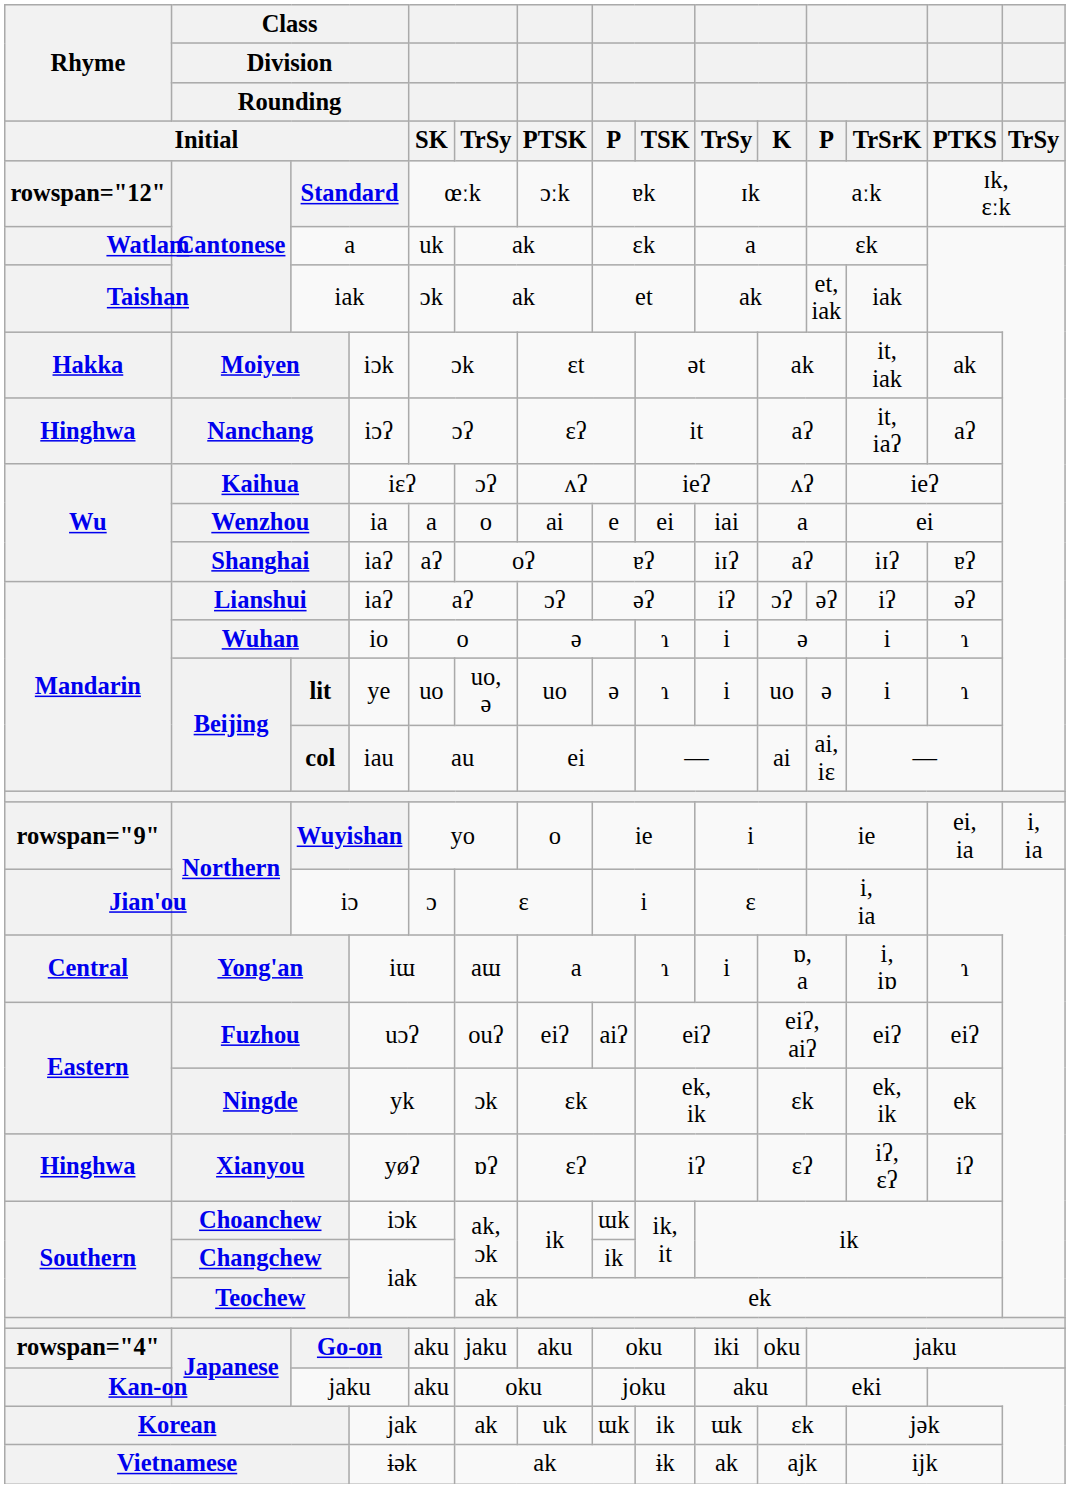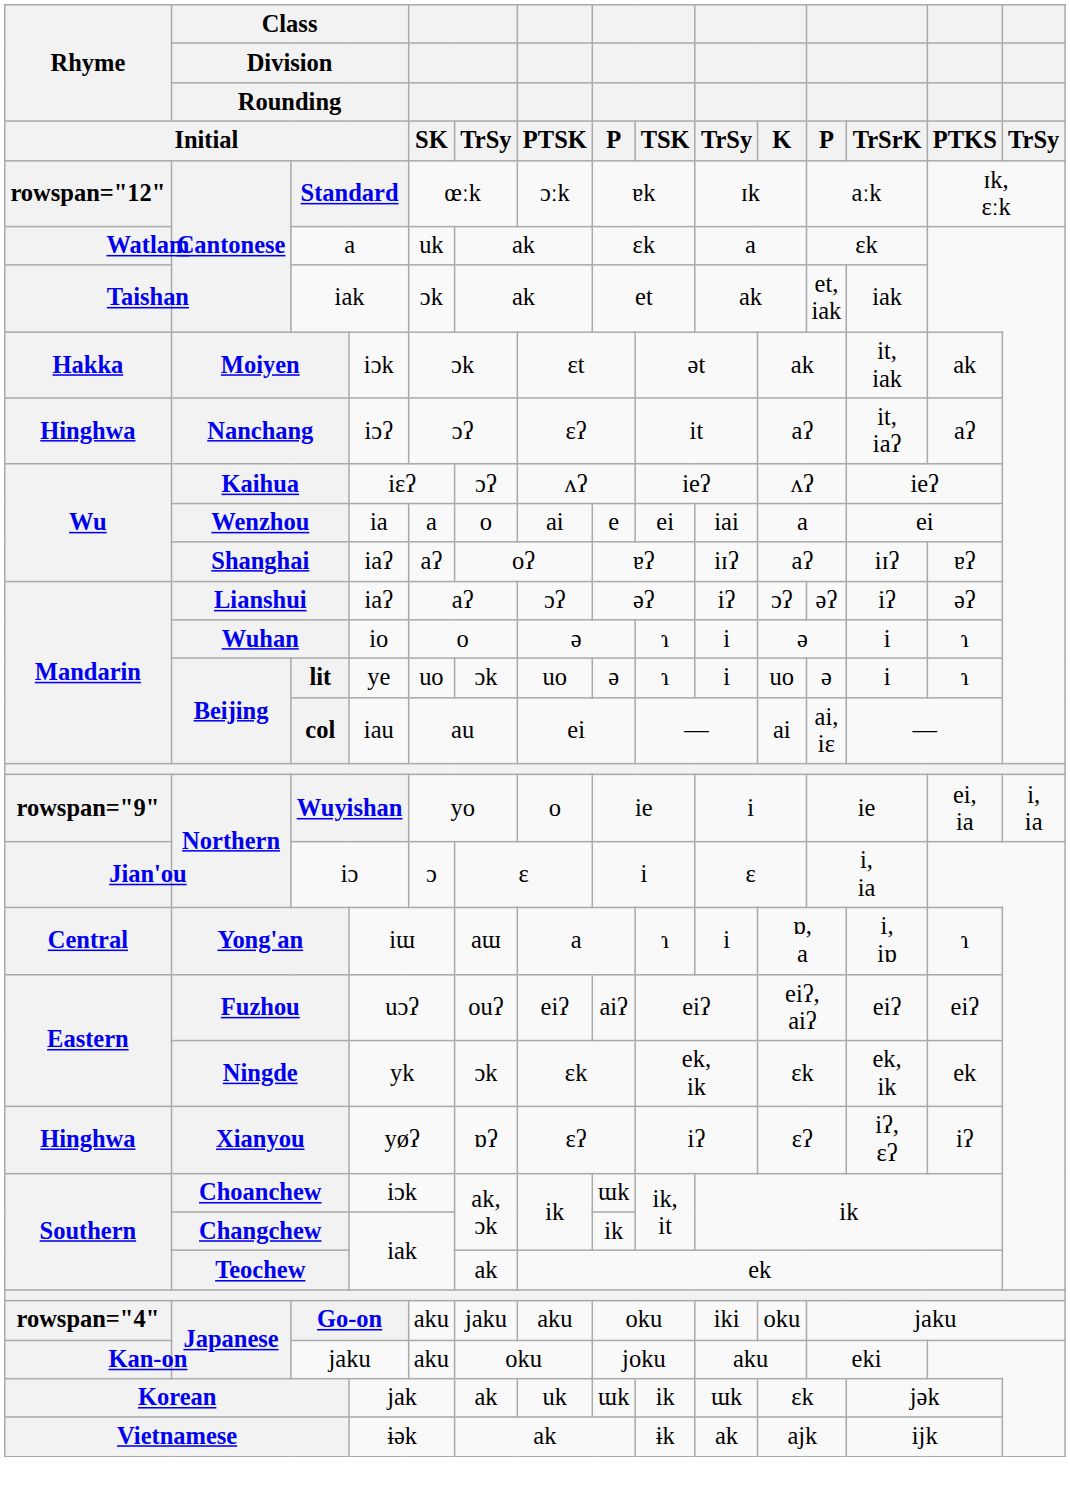Beijing / lit | column 6: uo, ə -> ɔk
